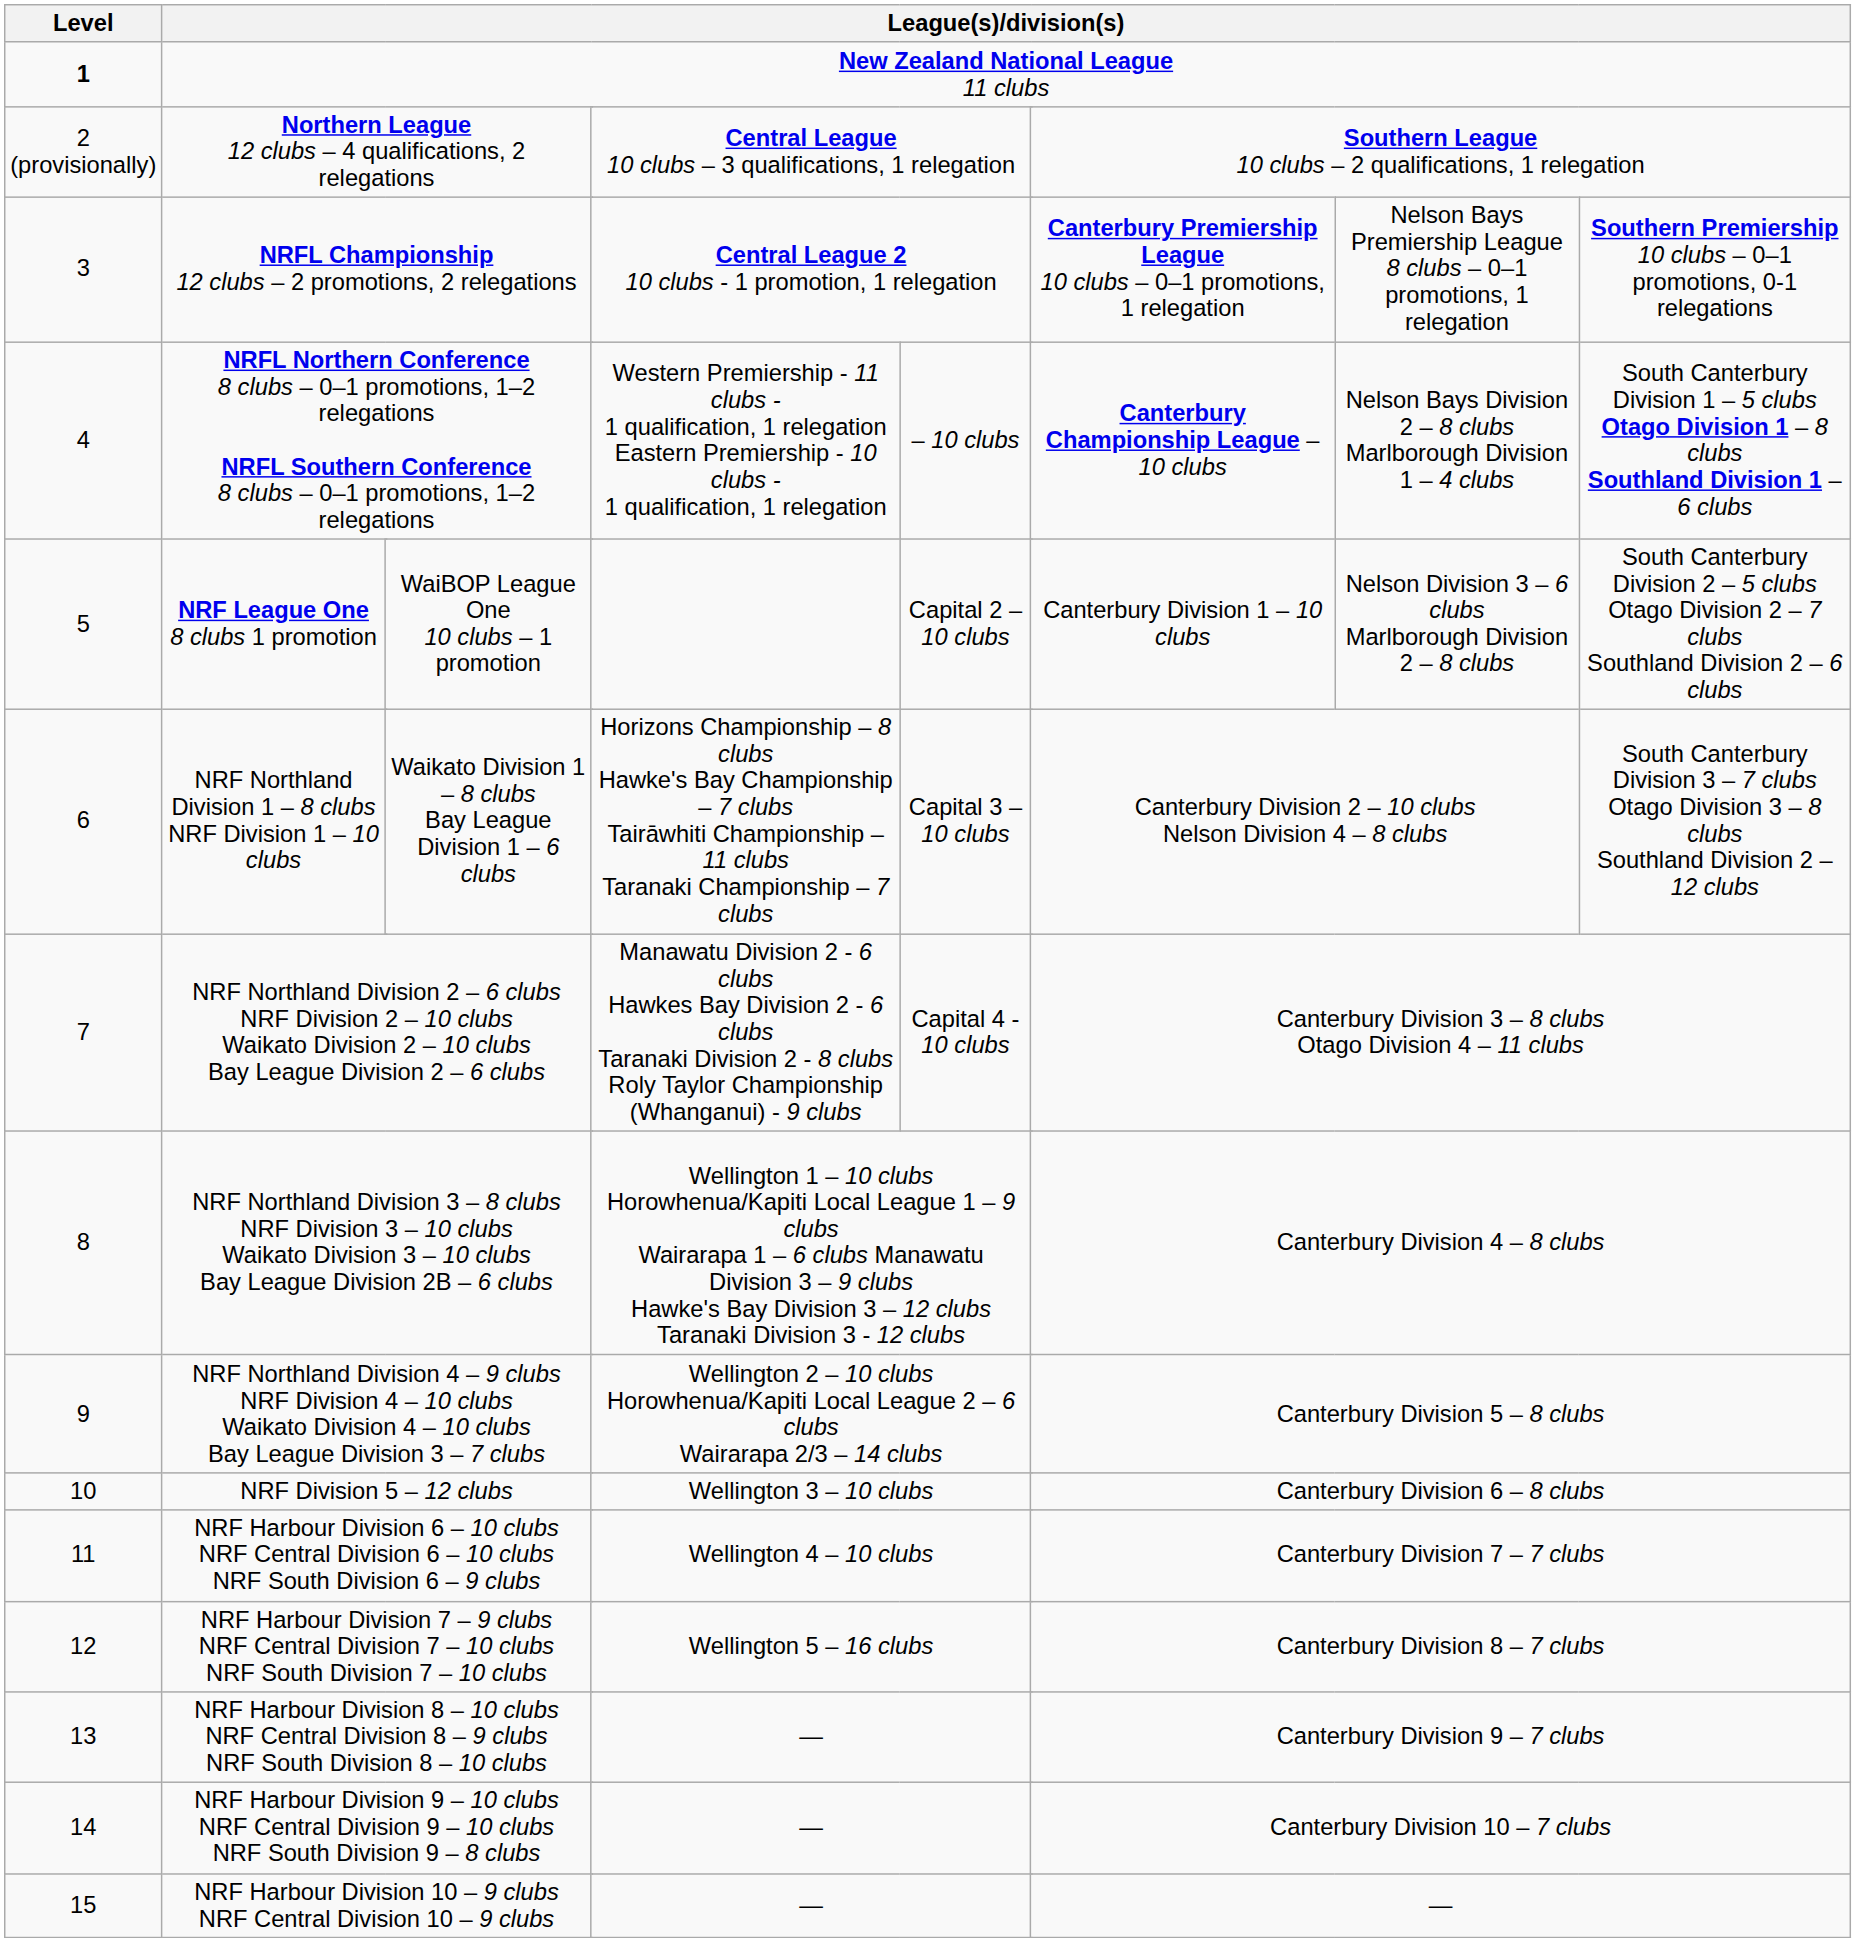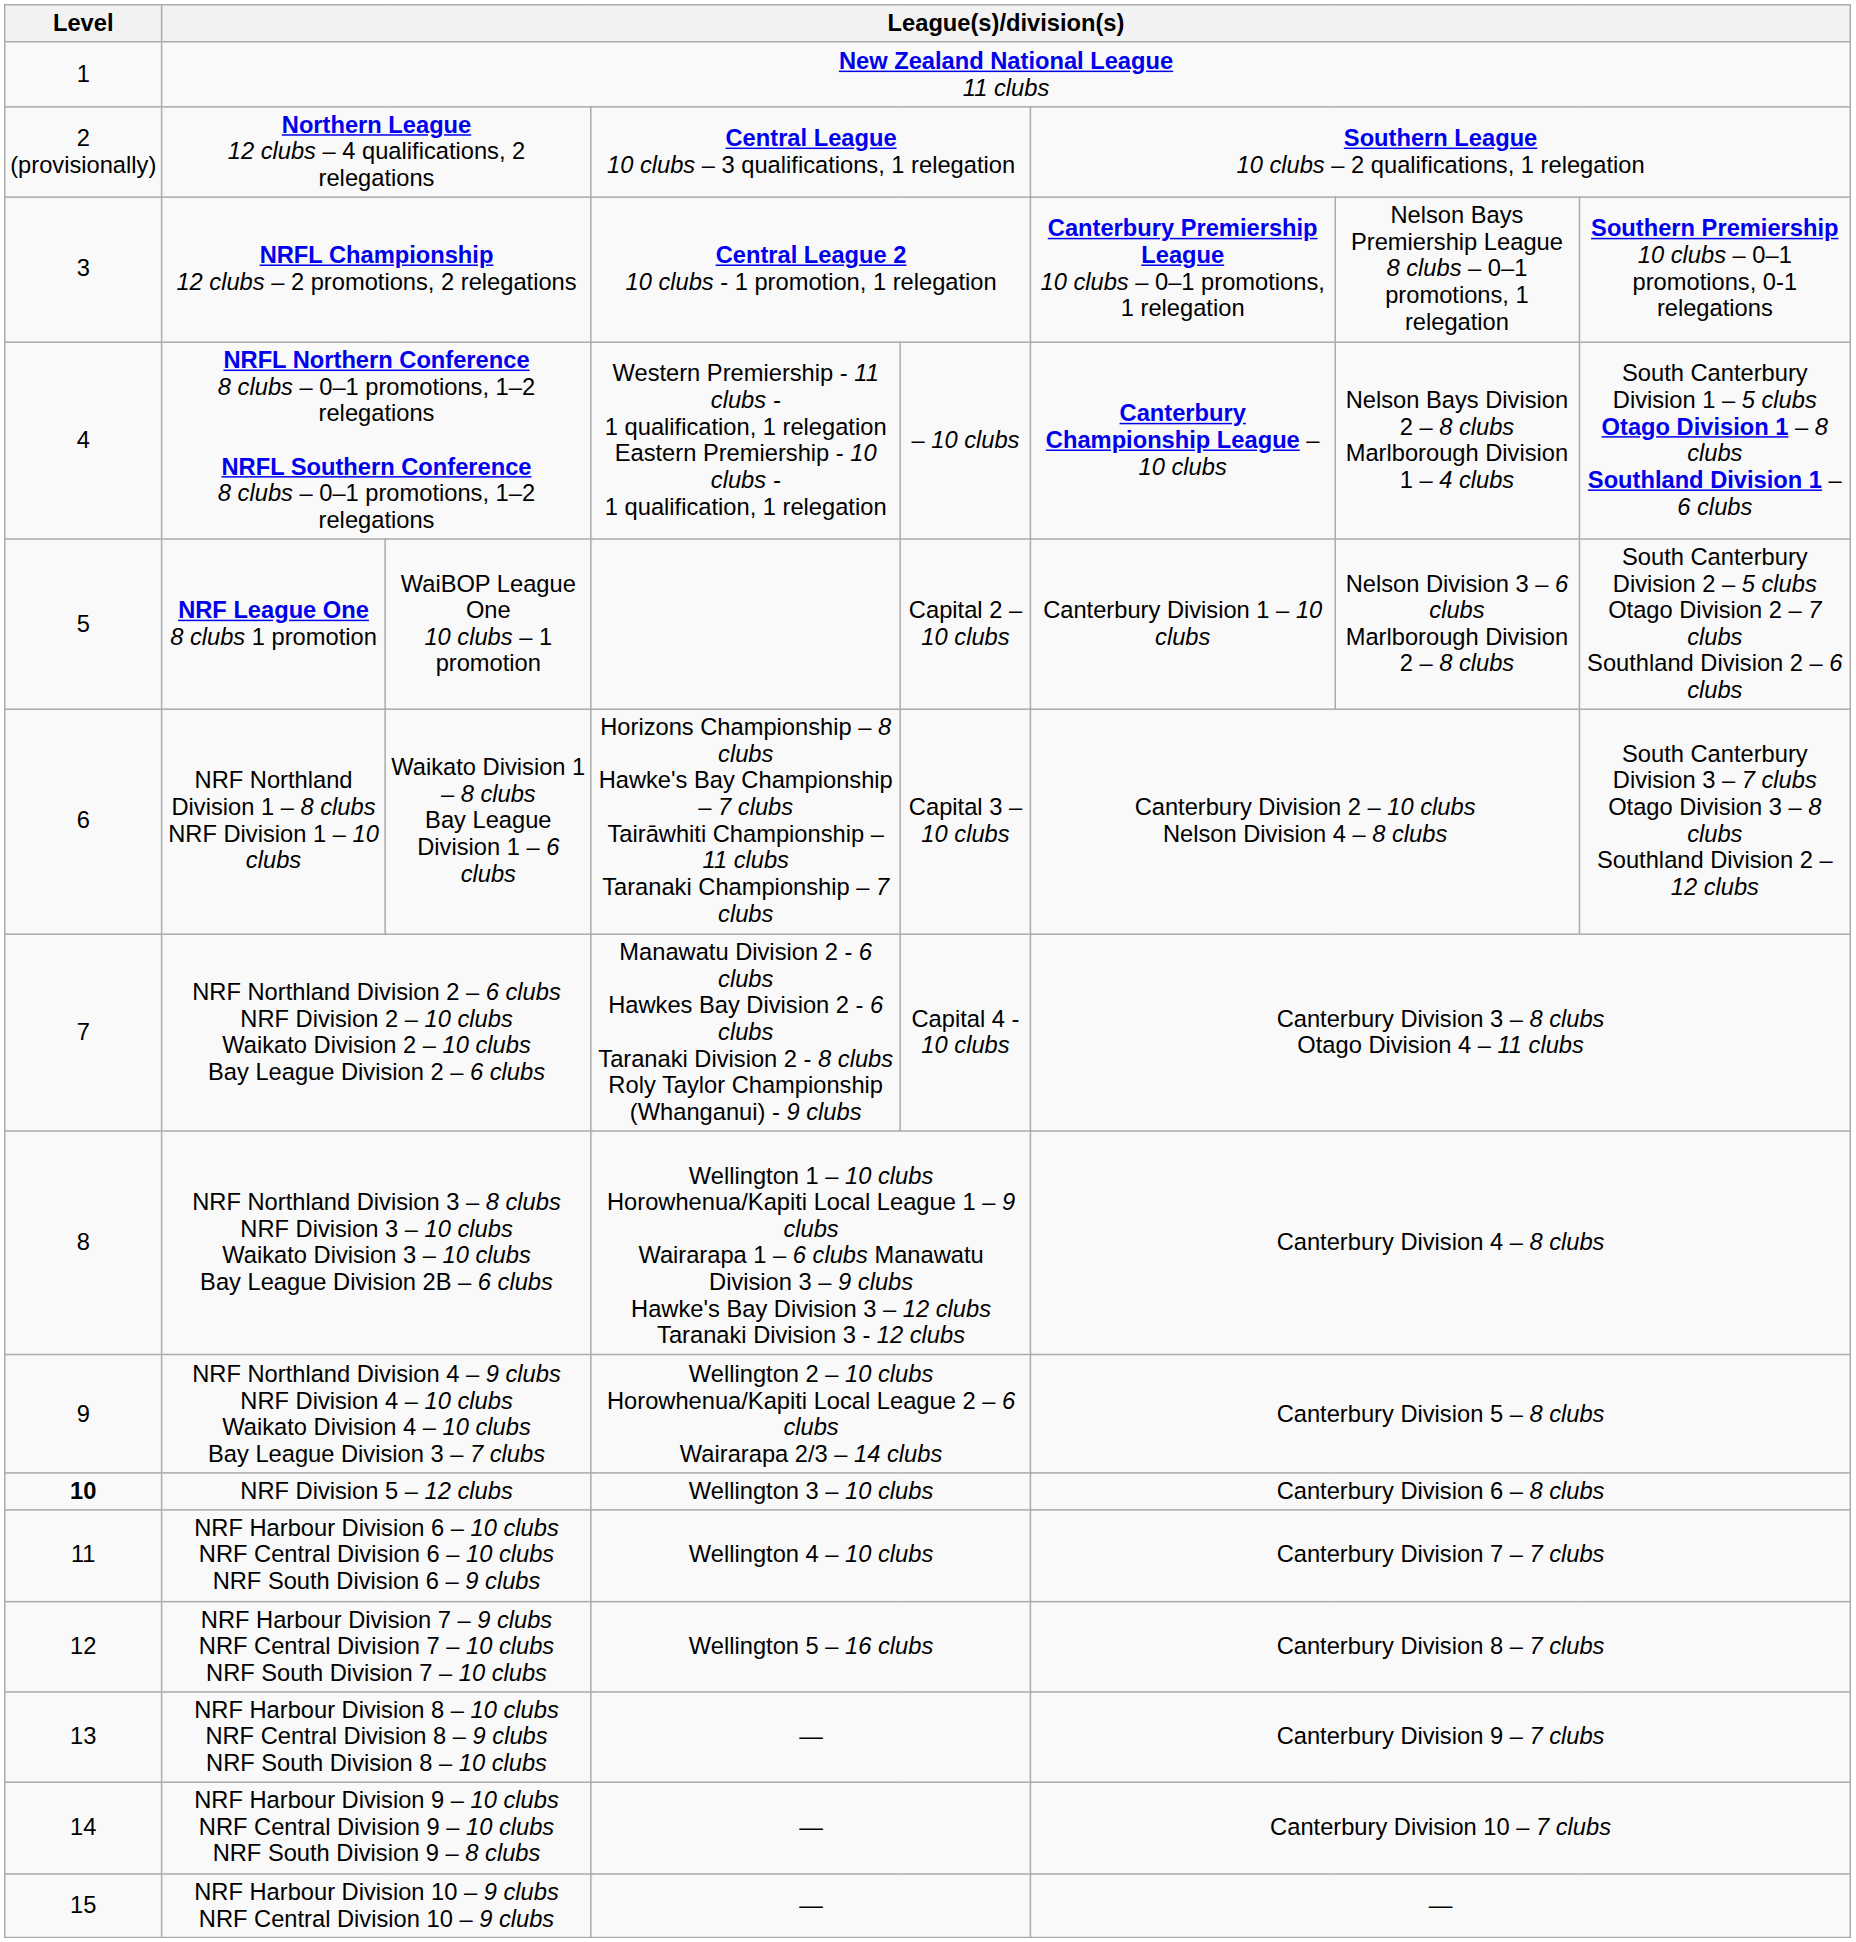New Zealand National League 11 clubs | Level: bold -> normal
NRF Division 5 – 12 clubs | Level: normal -> bold
